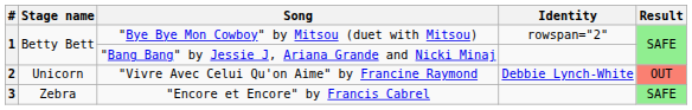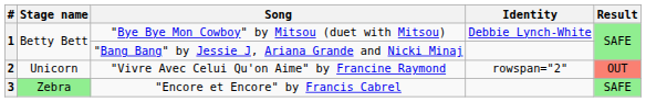"Bye Bye Mon Cowboy" by Mitsou (duet with Mitsou) | Identity: rowspan="2" -> Debbie Lynch-White
"Vivre Avec Celui Qu'on Aime" by Francine Raymond | Identity: Debbie Lynch-White -> rowspan="2"
"Encore et Encore" by Francis Cabrel | Stage name: no background -> lightgreen background
